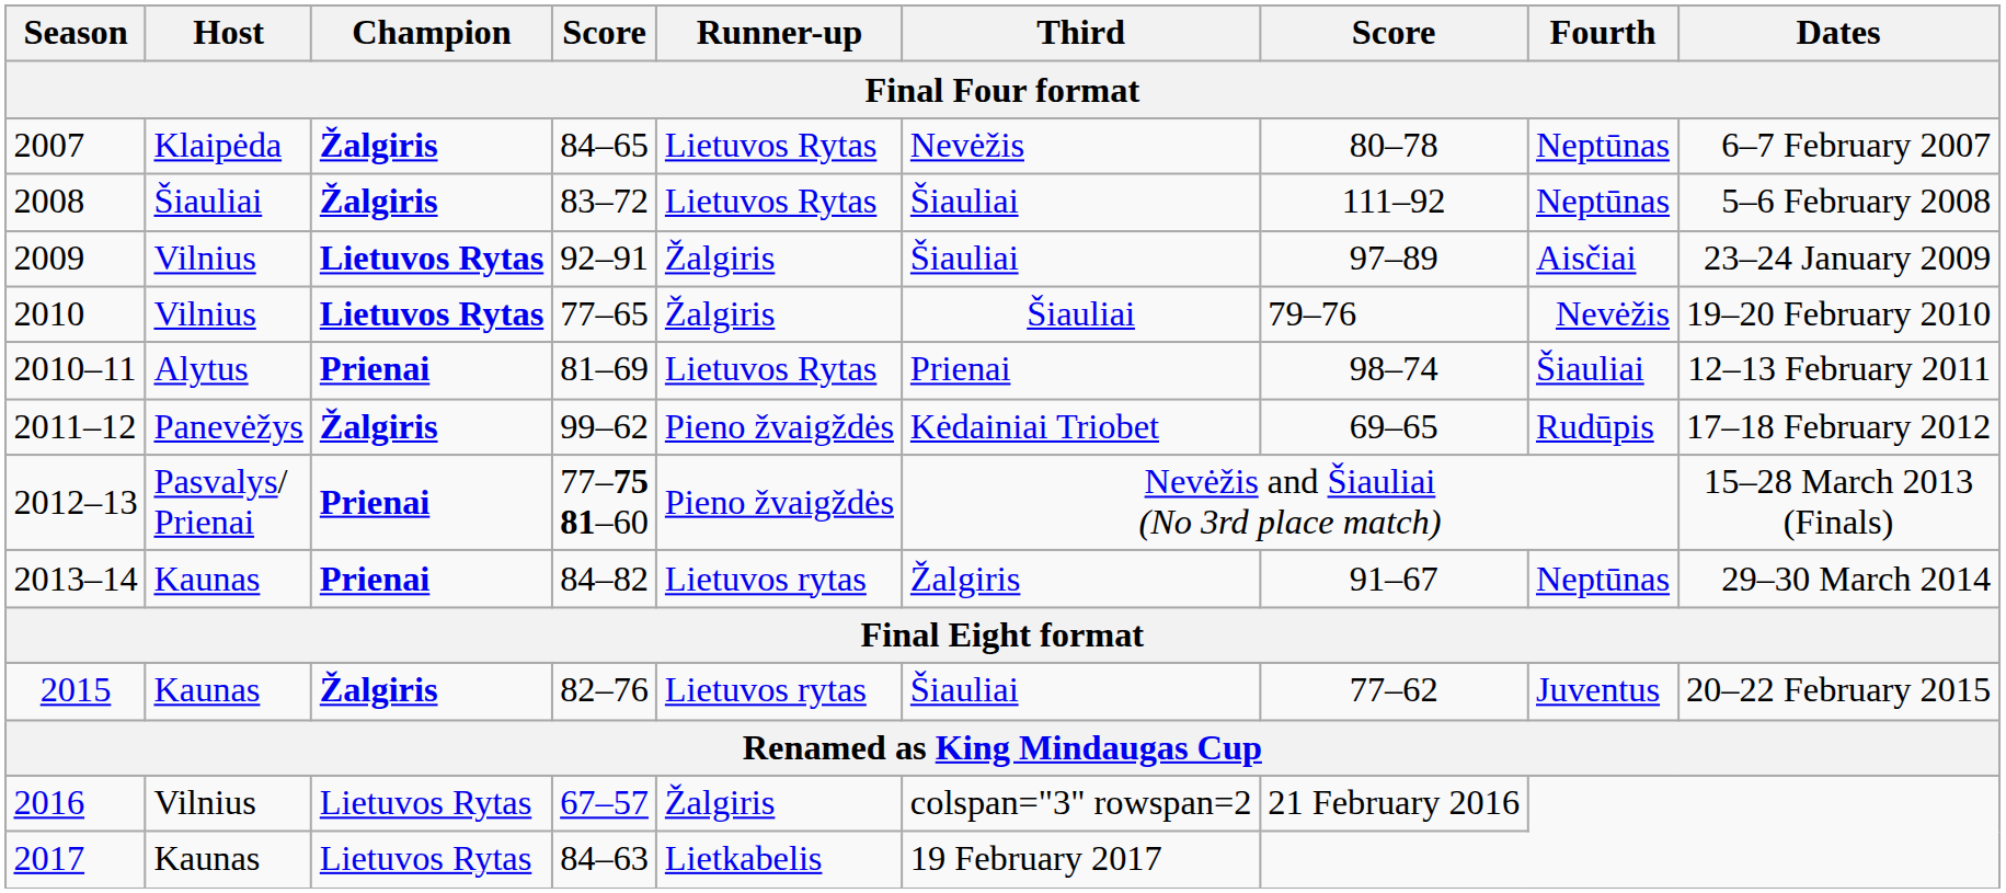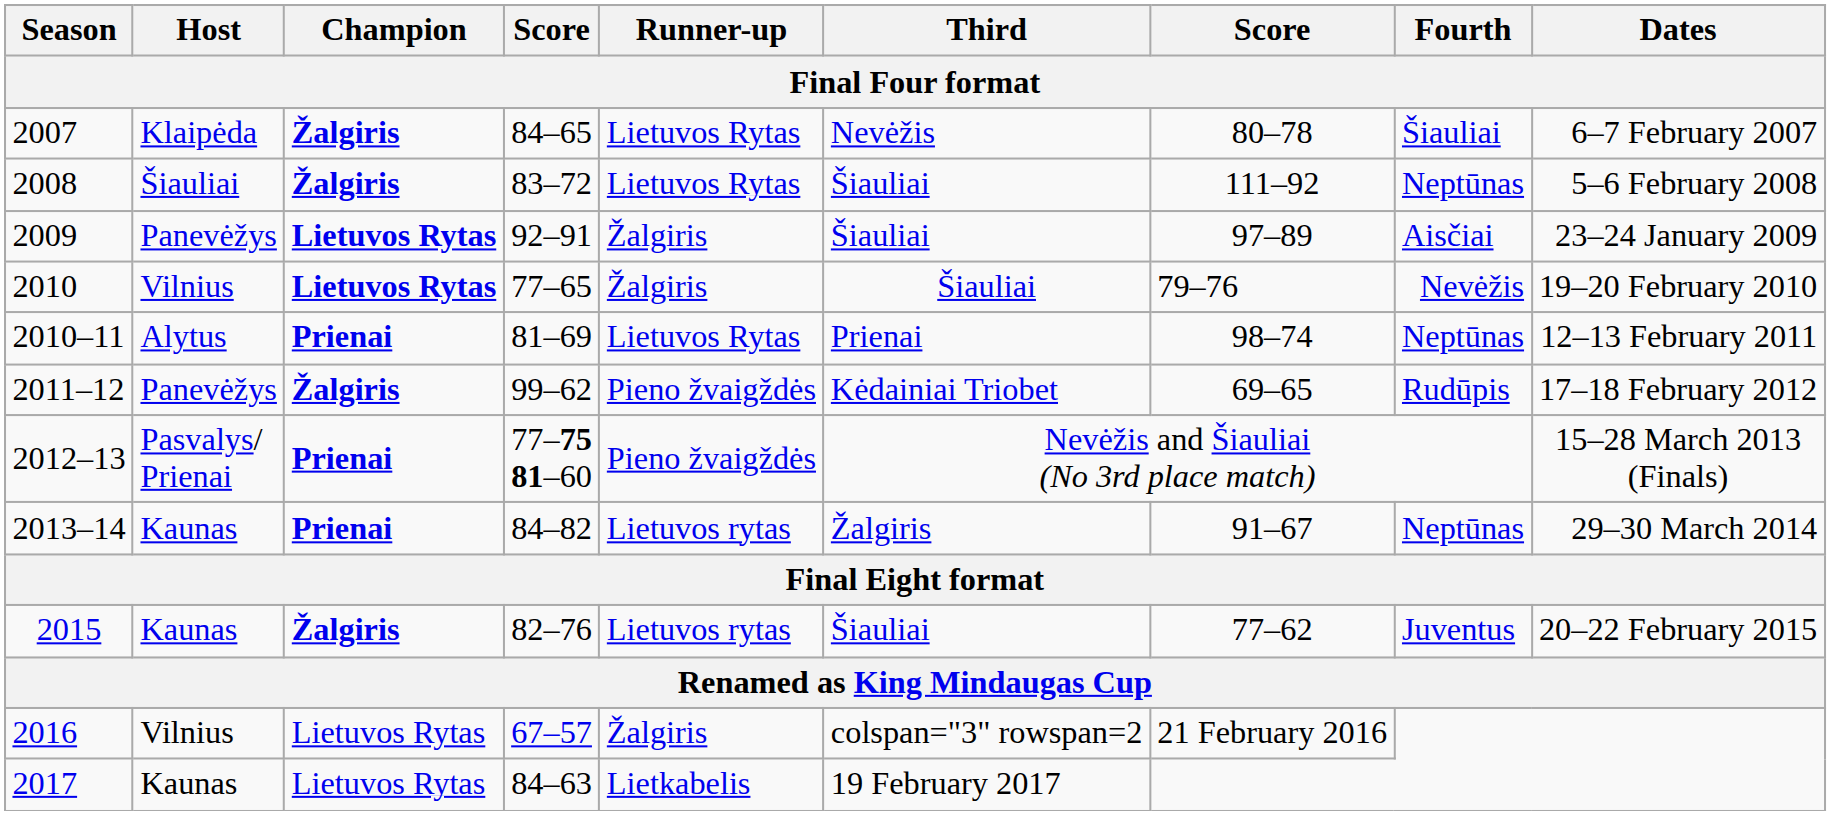2007 | Fourth: Neptūnas -> Šiauliai
2009 | Host: Vilnius -> Panevėžys
2010–11 | Fourth: Šiauliai -> Neptūnas
